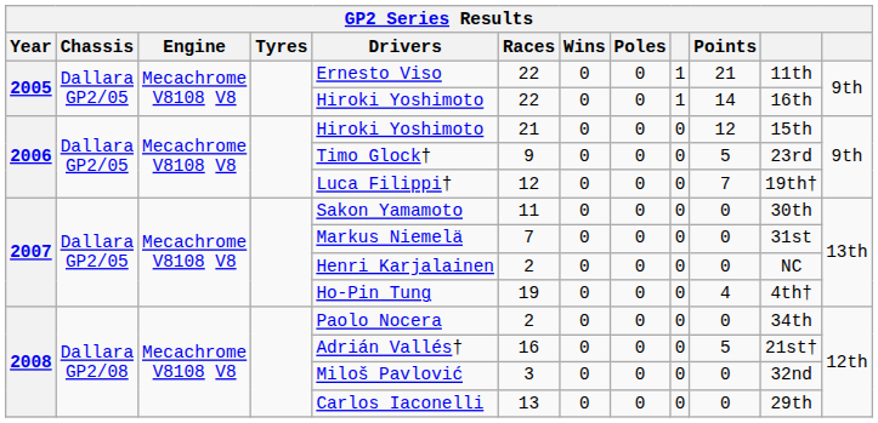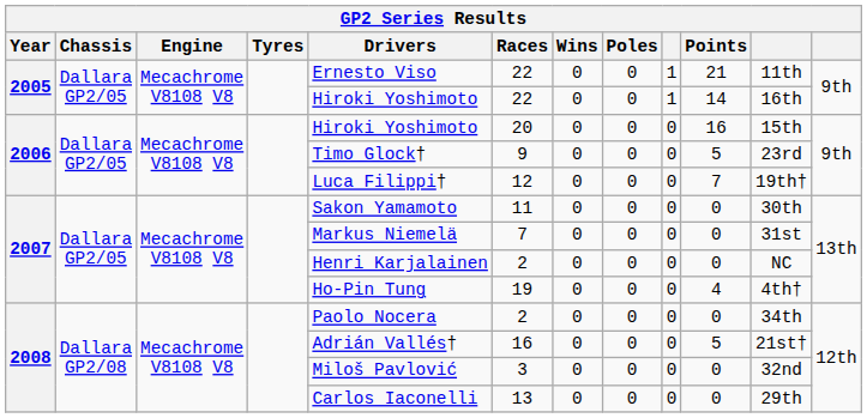row 5 | Races: 21 -> 20
row 5 | Points: 12 -> 16
